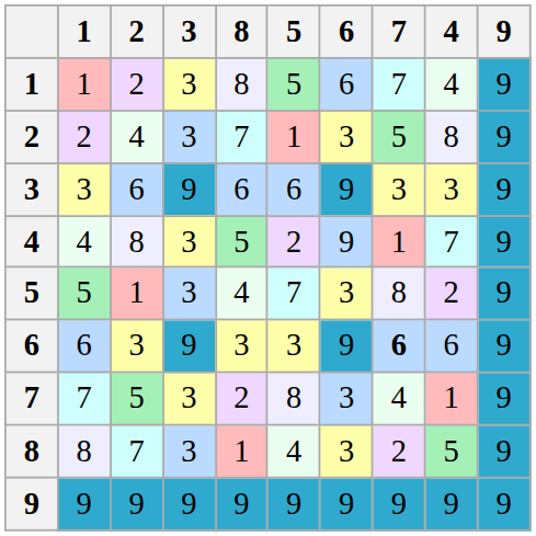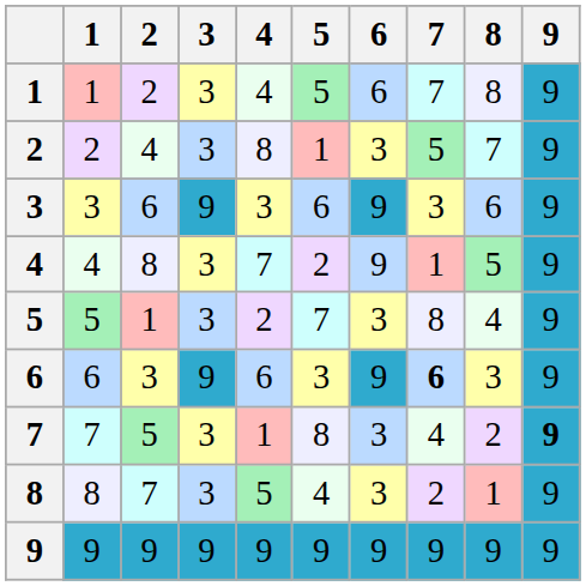columns swapped: 4 <-> 8
row 8 | 9: normal -> bold
